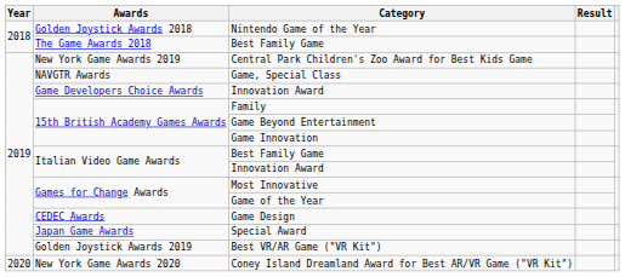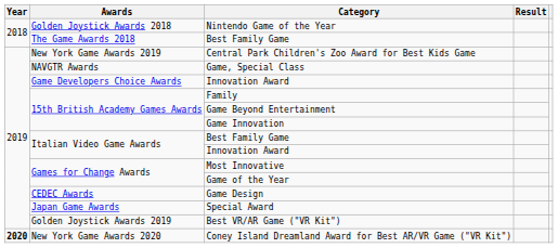Coney Island Dreamland Award for Best AR/VR Game ("VR Kit") | Year: normal -> bold
